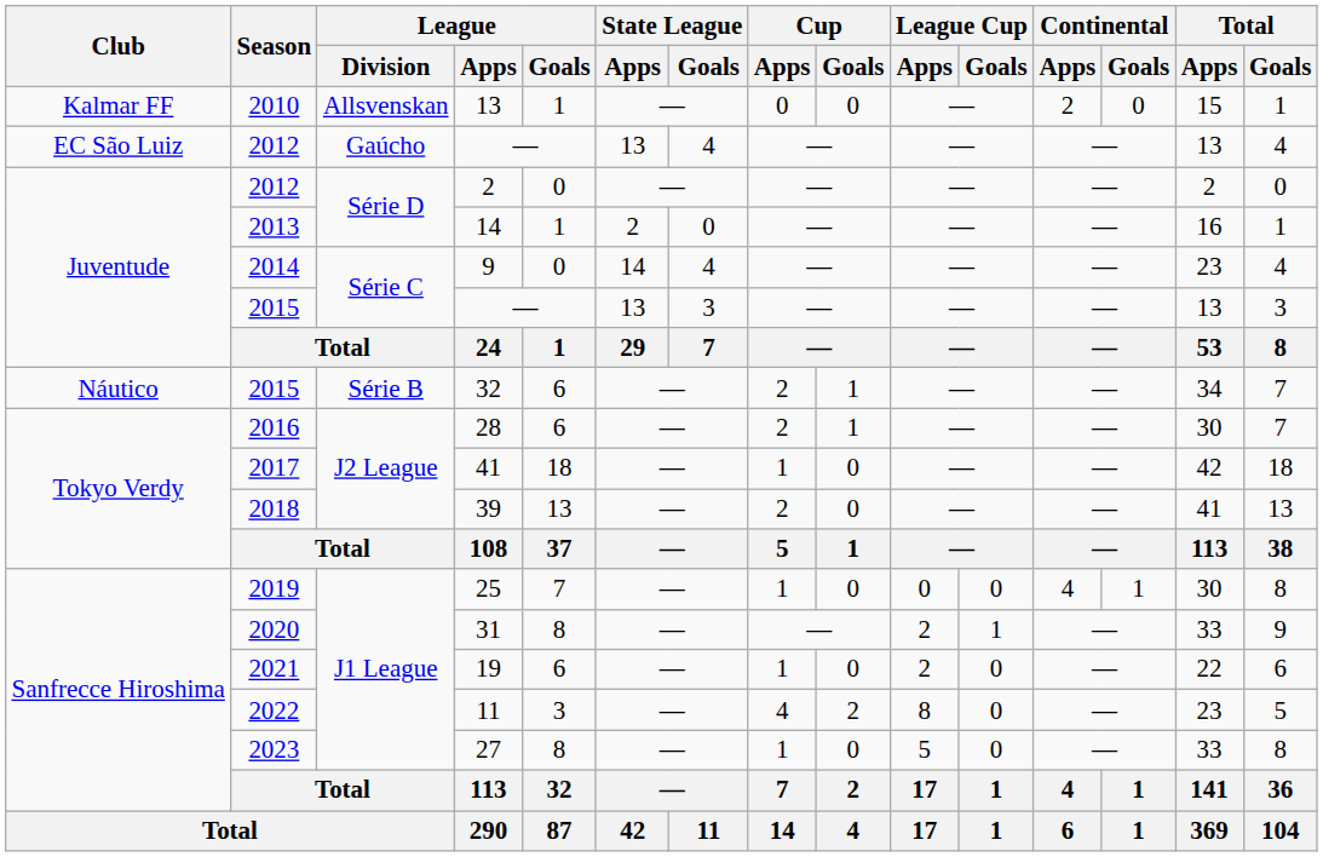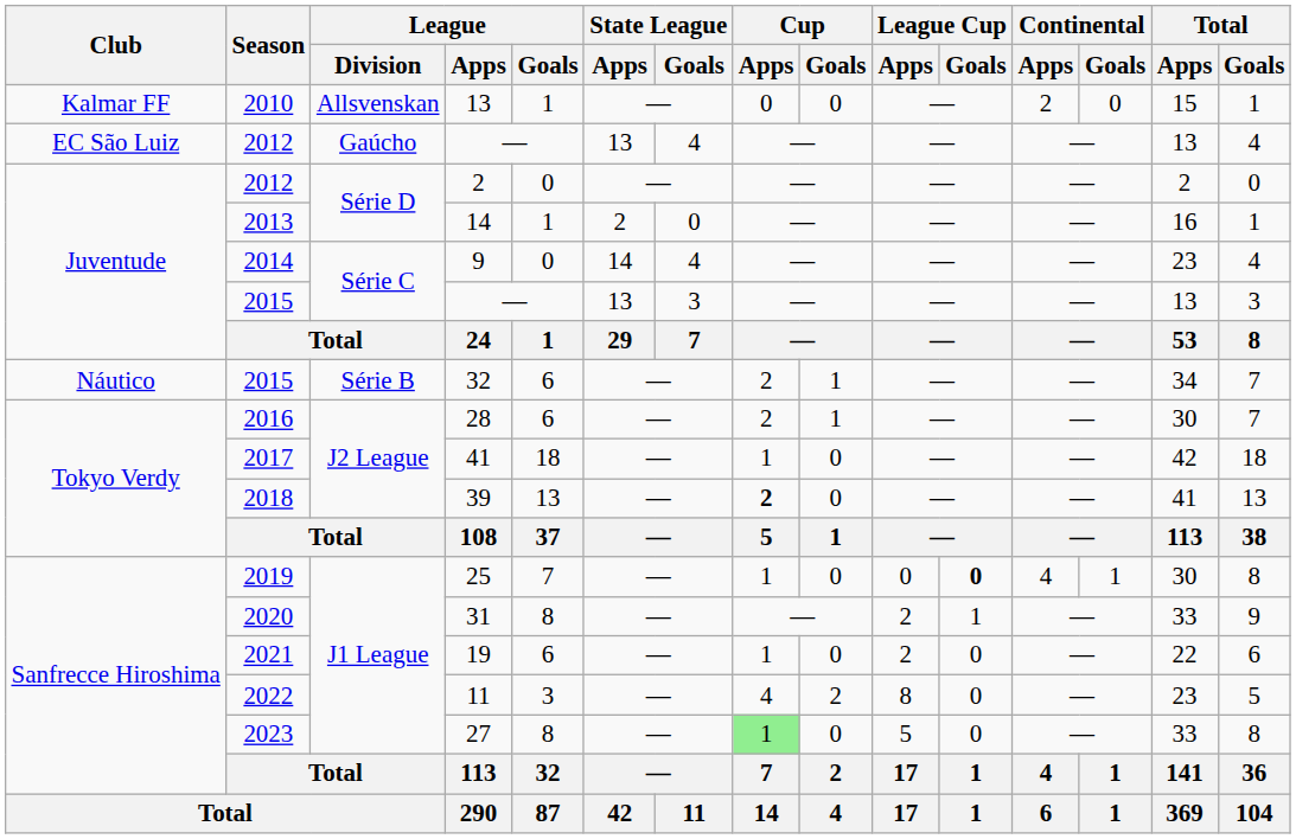39 | Cup / Apps: normal -> bold
25 | League Cup / Goals: normal -> bold
27 | Cup / Apps: no background -> lightgreen background
